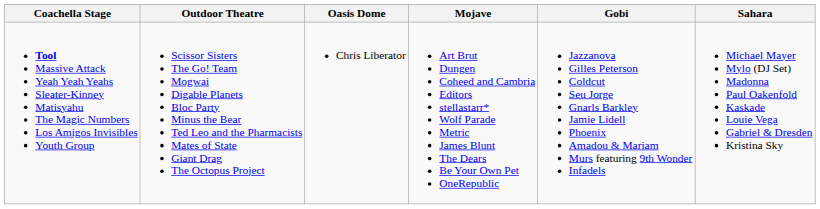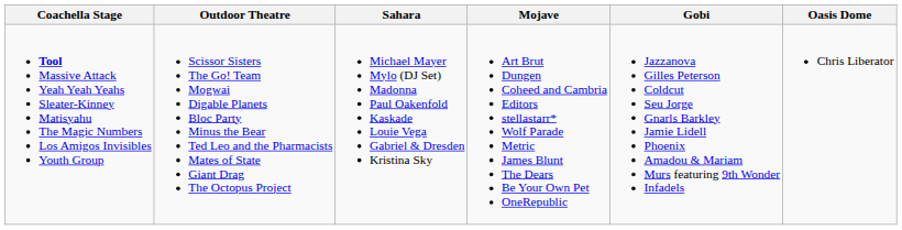columns swapped: Sahara <-> Oasis Dome
